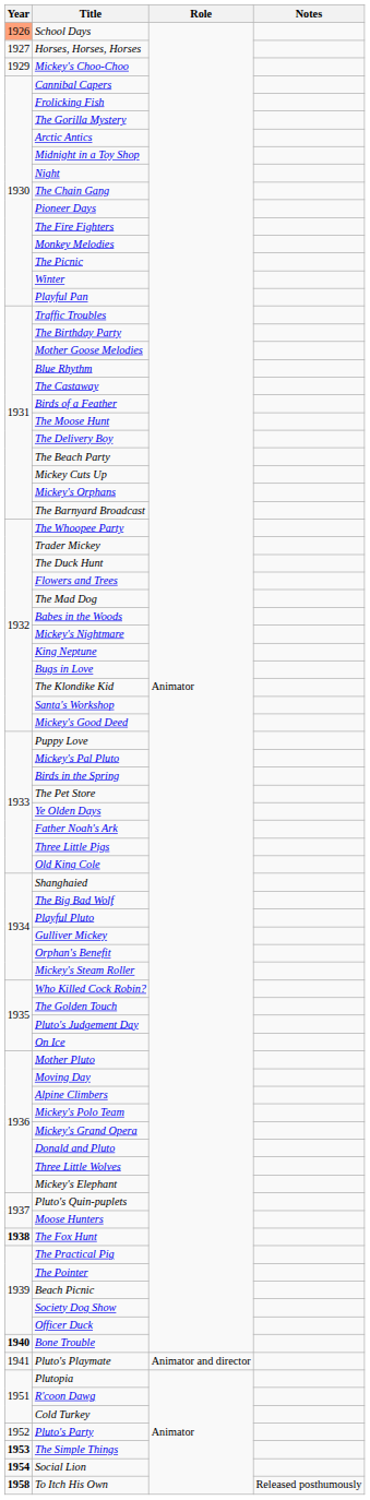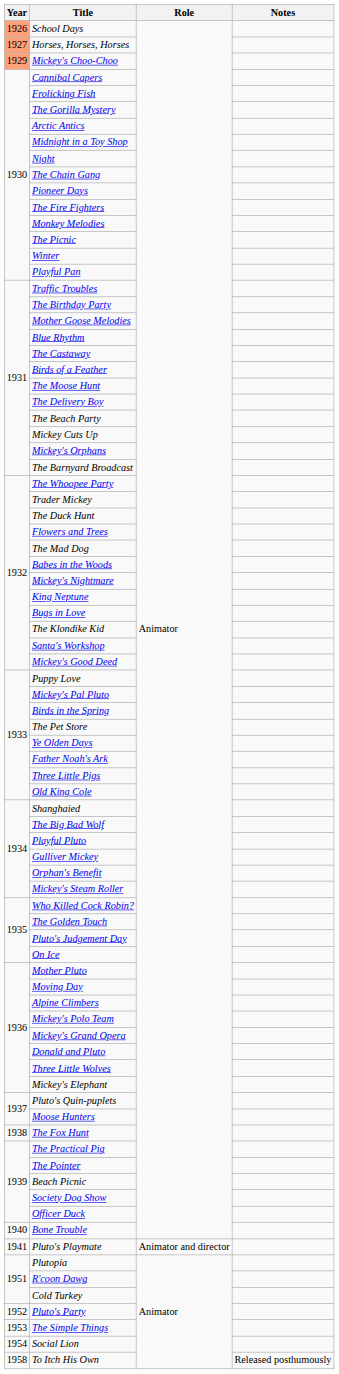Horses, Horses, Horses | Year: no background -> lightsalmon background
Mickey's Choo-Choo | Year: no background -> lightsalmon background
The Fox Hunt | Year: bold -> normal
Bone Trouble | Year: bold -> normal
The Simple Things | Year: bold -> normal
Social Lion | Year: bold -> normal
To Itch His Own | Year: bold -> normal
